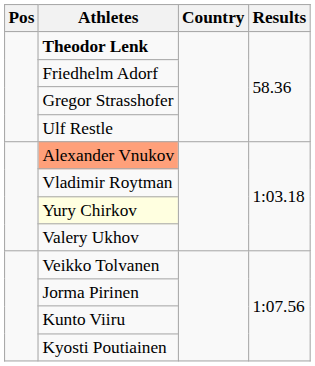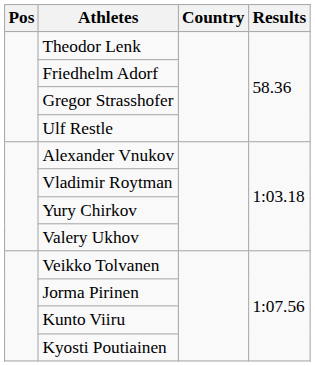Theodor Lenk | Athletes: bold -> normal
Alexander Vnukov | Athletes: lightsalmon background -> no background
Yury Chirkov | Athletes: lightyellow background -> no background
